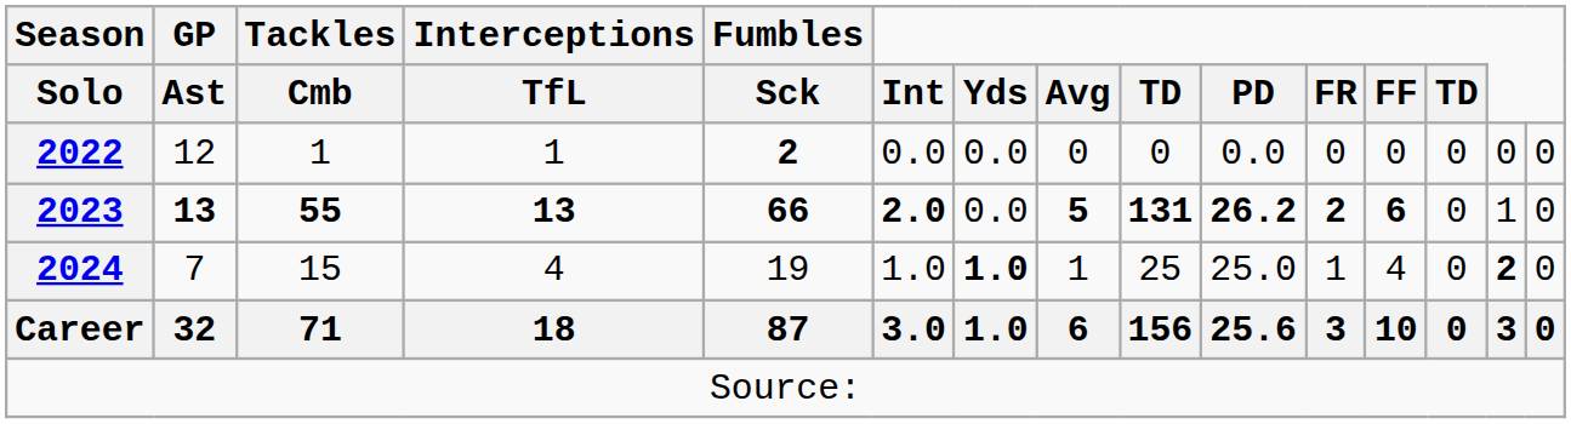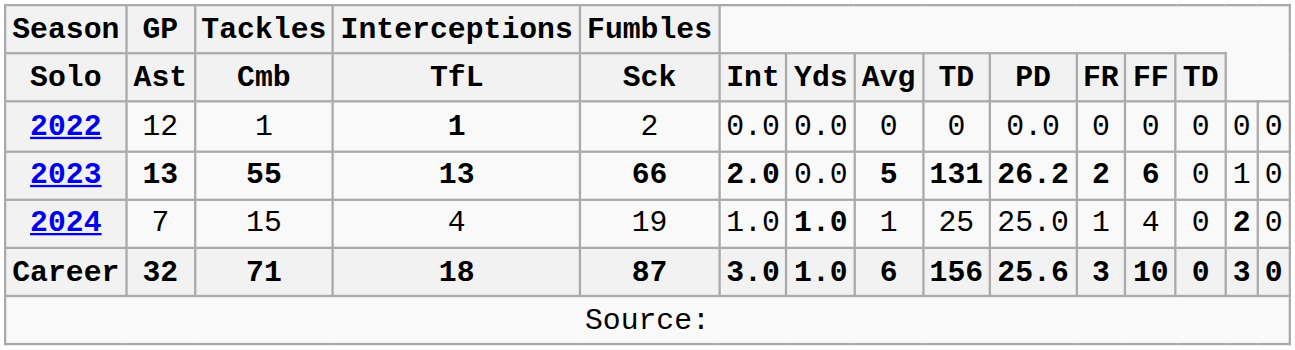2022 | Interceptions / TfL: normal -> bold
2022 | Fumbles / Sck: bold -> normal
